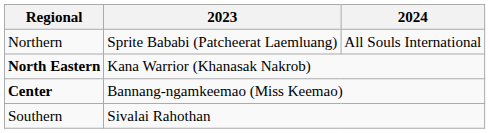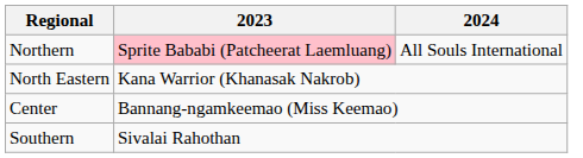Northern | 2023: no background -> pink background
North Eastern | Regional: bold -> normal
Center | Regional: bold -> normal
